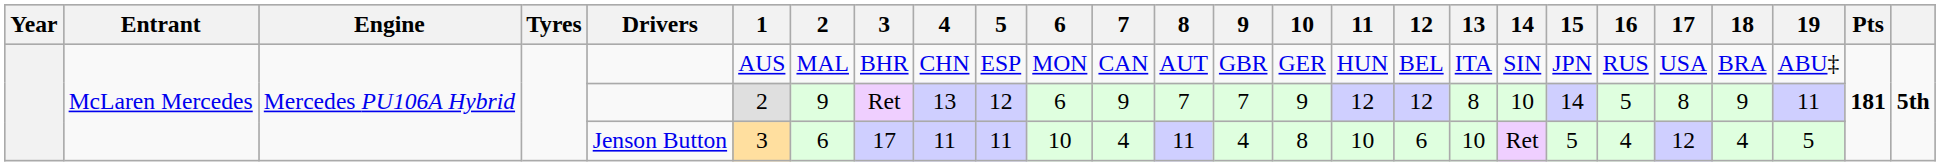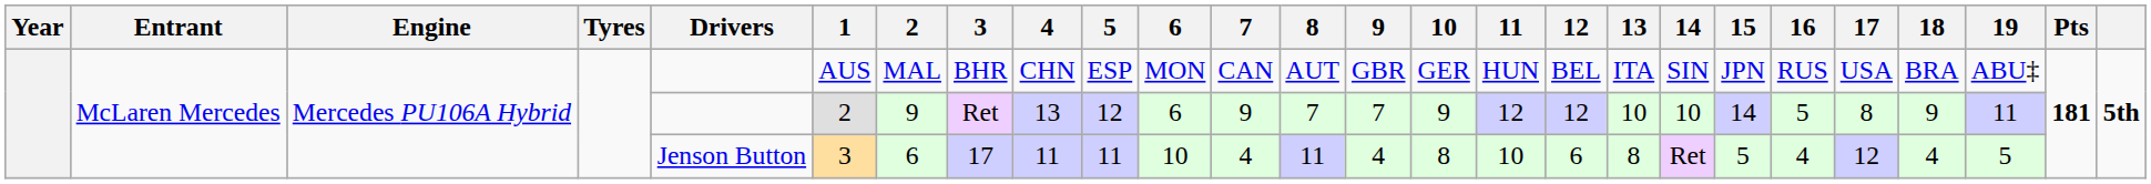row 3 | 13: 8 -> 10
row 4 | 13: 10 -> 8
